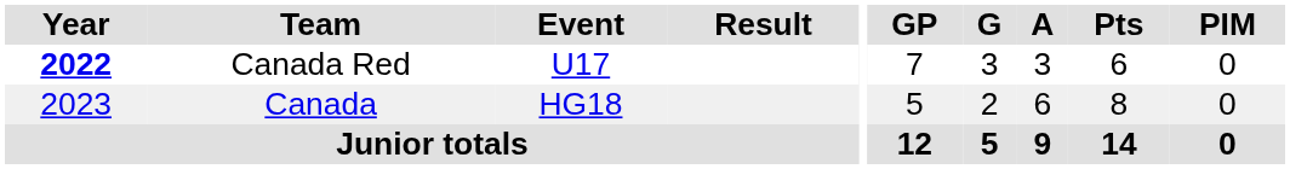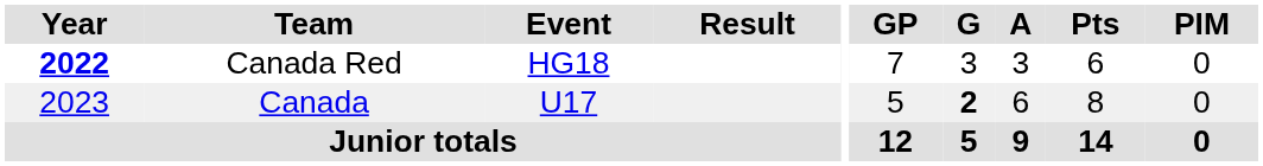Canada Red | Event: U17 -> HG18
Canada | Event: HG18 -> U17
Canada | G: normal -> bold
